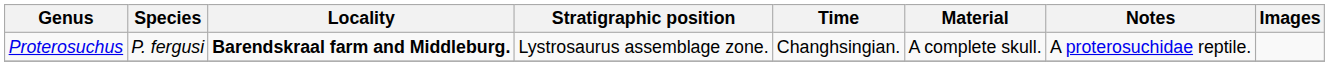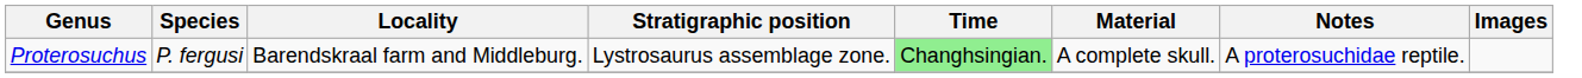Proterosuchus | Locality: bold -> normal
Proterosuchus | Time: no background -> lightgreen background
